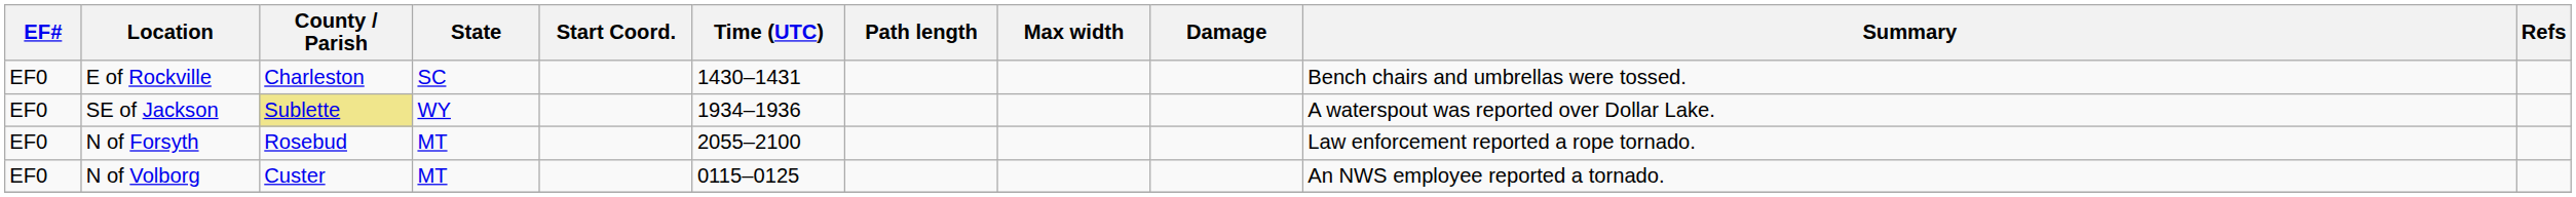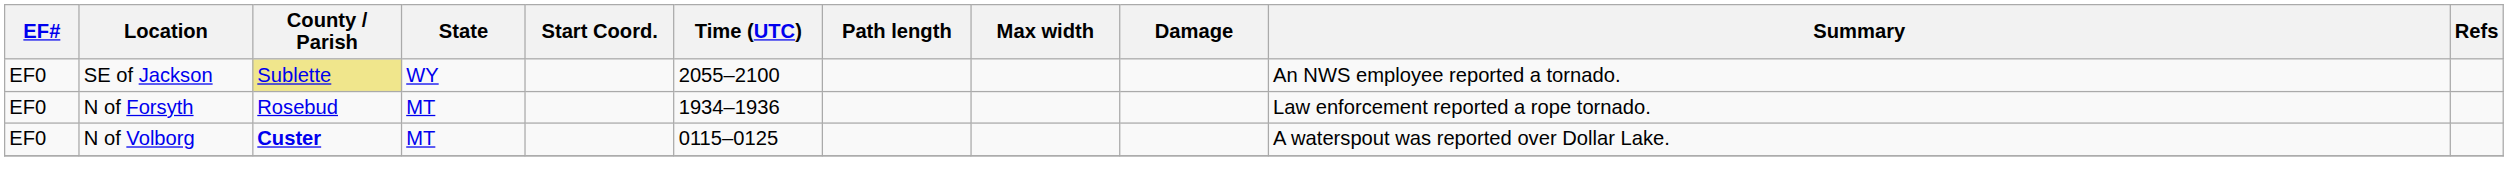- row: EF0 | E of Rockville | Charleston | SC | 1430–1431 | Bench chairs and umbrellas were tossed.
SE of Jackson | Time (UTC): 1934–1936 -> 2055–2100
SE of Jackson | Summary: A waterspout was reported over Dollar Lake. -> An NWS employee reported a tornado.
N of Forsyth | Time (UTC): 2055–2100 -> 1934–1936
N of Volborg | County / Parish: normal -> bold
N of Volborg | Summary: An NWS employee reported a tornado. -> A waterspout was reported over Dollar Lake.
